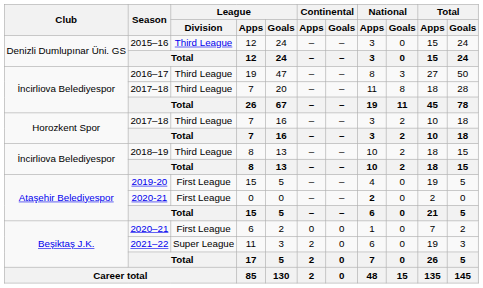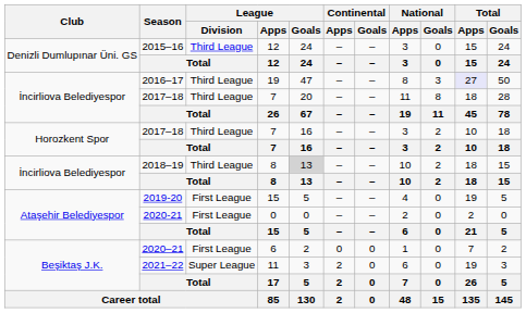2016–17 | Total / Apps: no background -> lavender background
2018–19 | League / Goals: no background -> lightgrey background
2020-21 | National / Apps: bold -> normal
